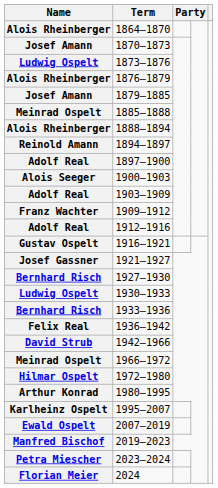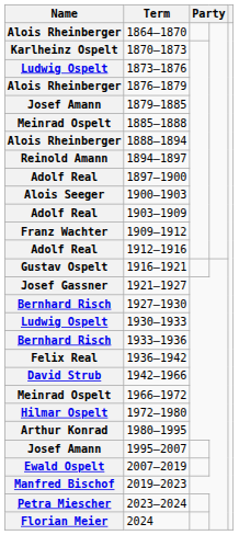1870–1873 | Name: Josef Amann -> Karlheinz Ospelt
1995–2007 | Name: Karlheinz Ospelt -> Josef Amann
